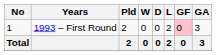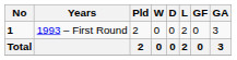1993 – First Round | No: normal -> bold
1993 – First Round | GF: pink background -> no background
